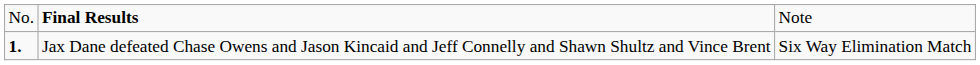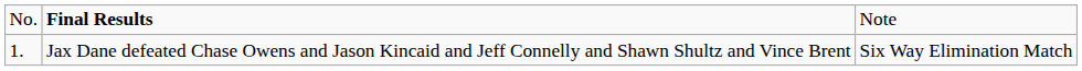row 2 | column 1: bold -> normal
